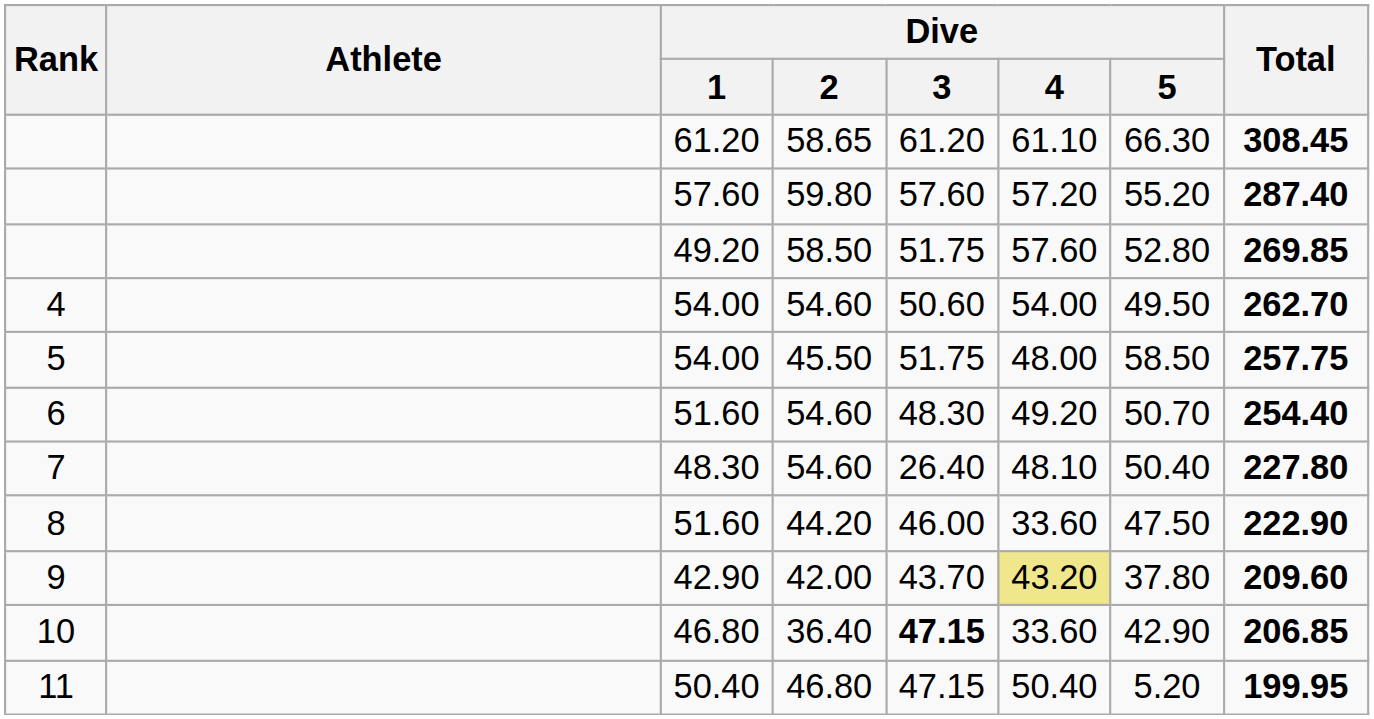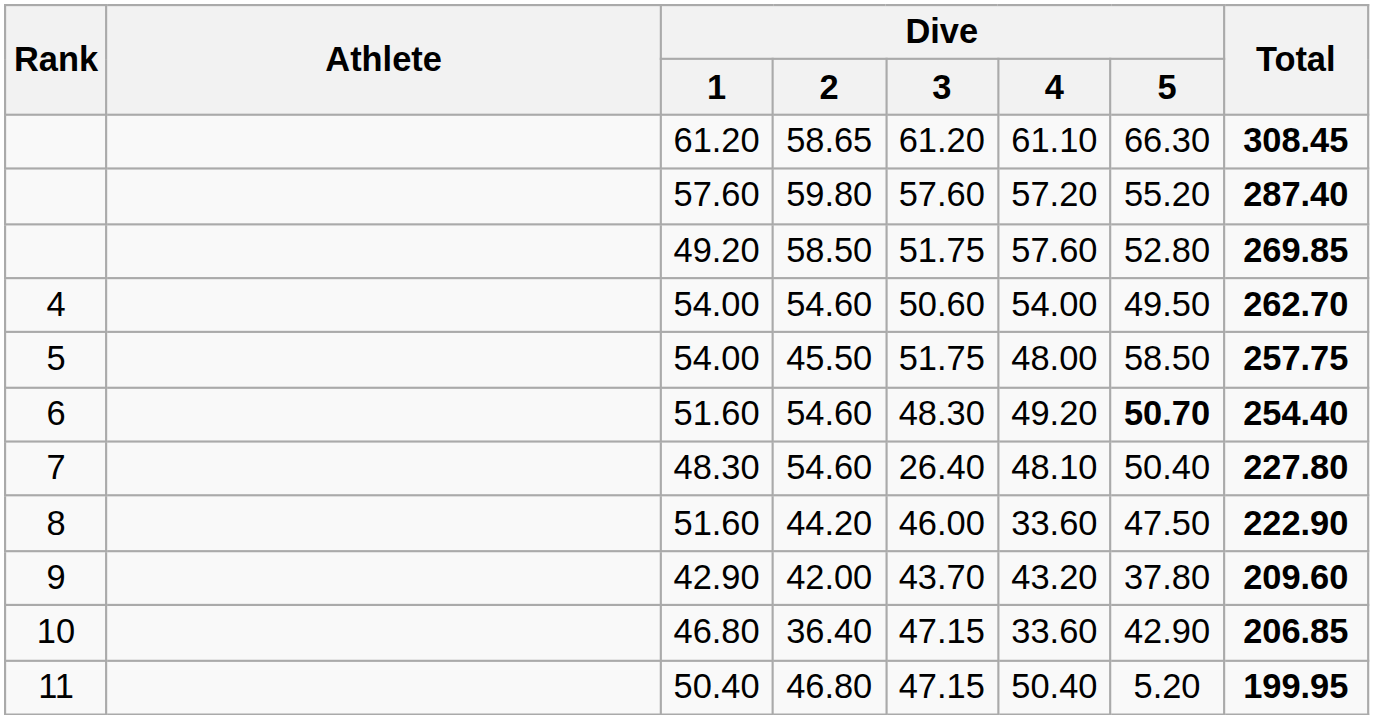6 | Dive / 5: normal -> bold
9 | Dive / 4: khaki background -> no background
10 | Dive / 3: bold -> normal
